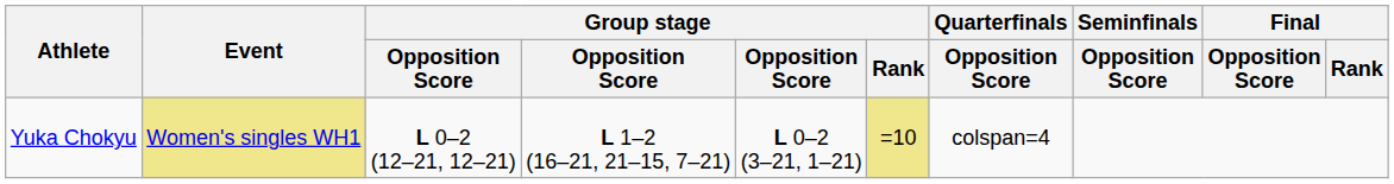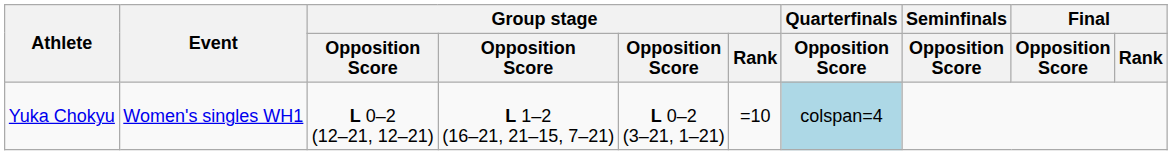Yuka Chokyu | Event: khaki background -> no background
Yuka Chokyu | Group stage / Rank: khaki background -> no background
Yuka Chokyu | Quarterfinals / Opposition Score: no background -> lightblue background
